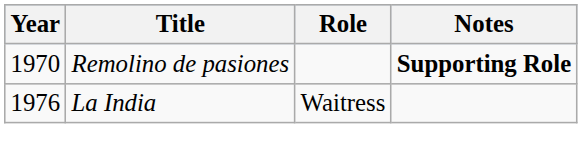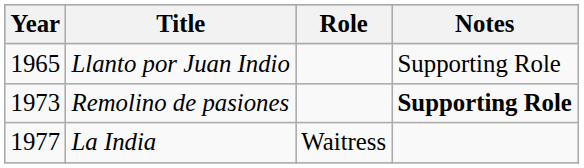+ row: 1965 | Llanto por Juan Indio | Supporting Role
Remolino de pasiones | Year: 1970 -> 1973
La India | Year: 1976 -> 1977
